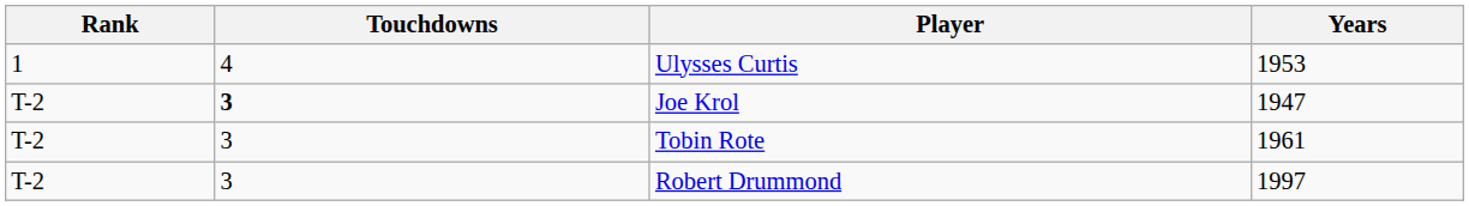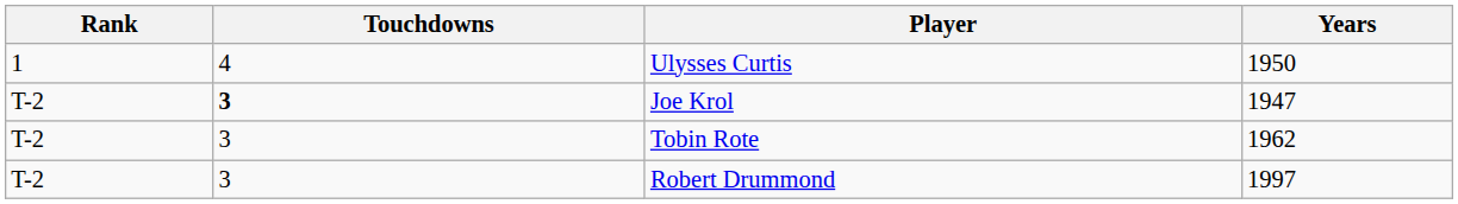Ulysses Curtis | Years: 1953 -> 1950
Tobin Rote | Years: 1961 -> 1962
